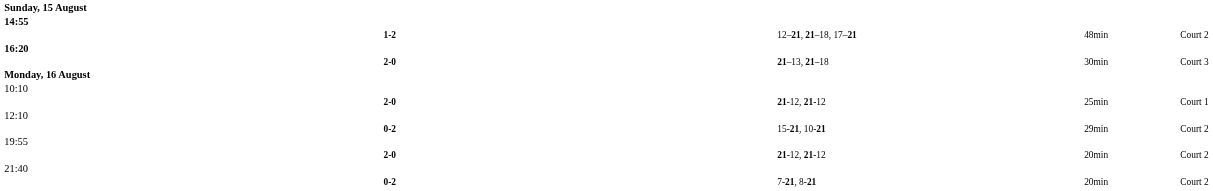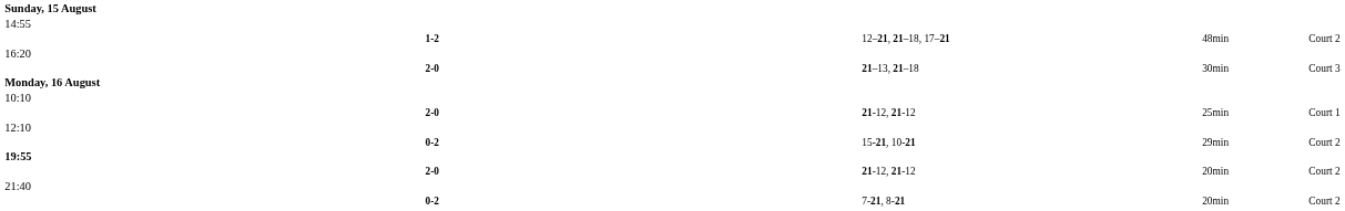14:55 | column 1: bold -> normal
16:20 | column 1: bold -> normal
19:55 | column 1: normal -> bold
